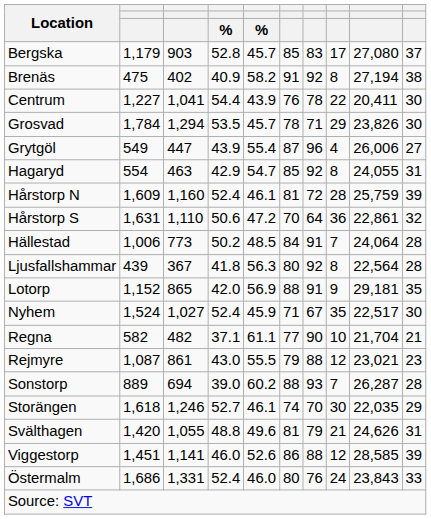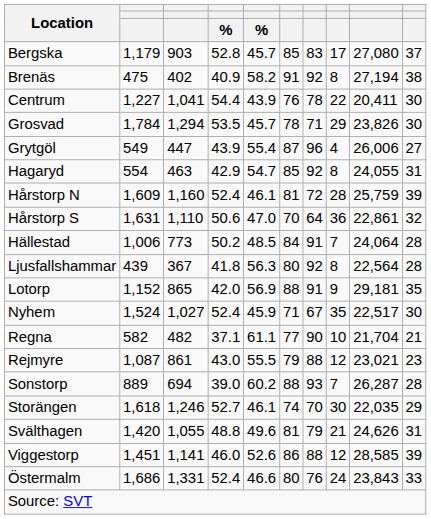Hårstorp S | column 5: 47.2 -> 47.0
Östermalm | column 5: 46.0 -> 46.6
